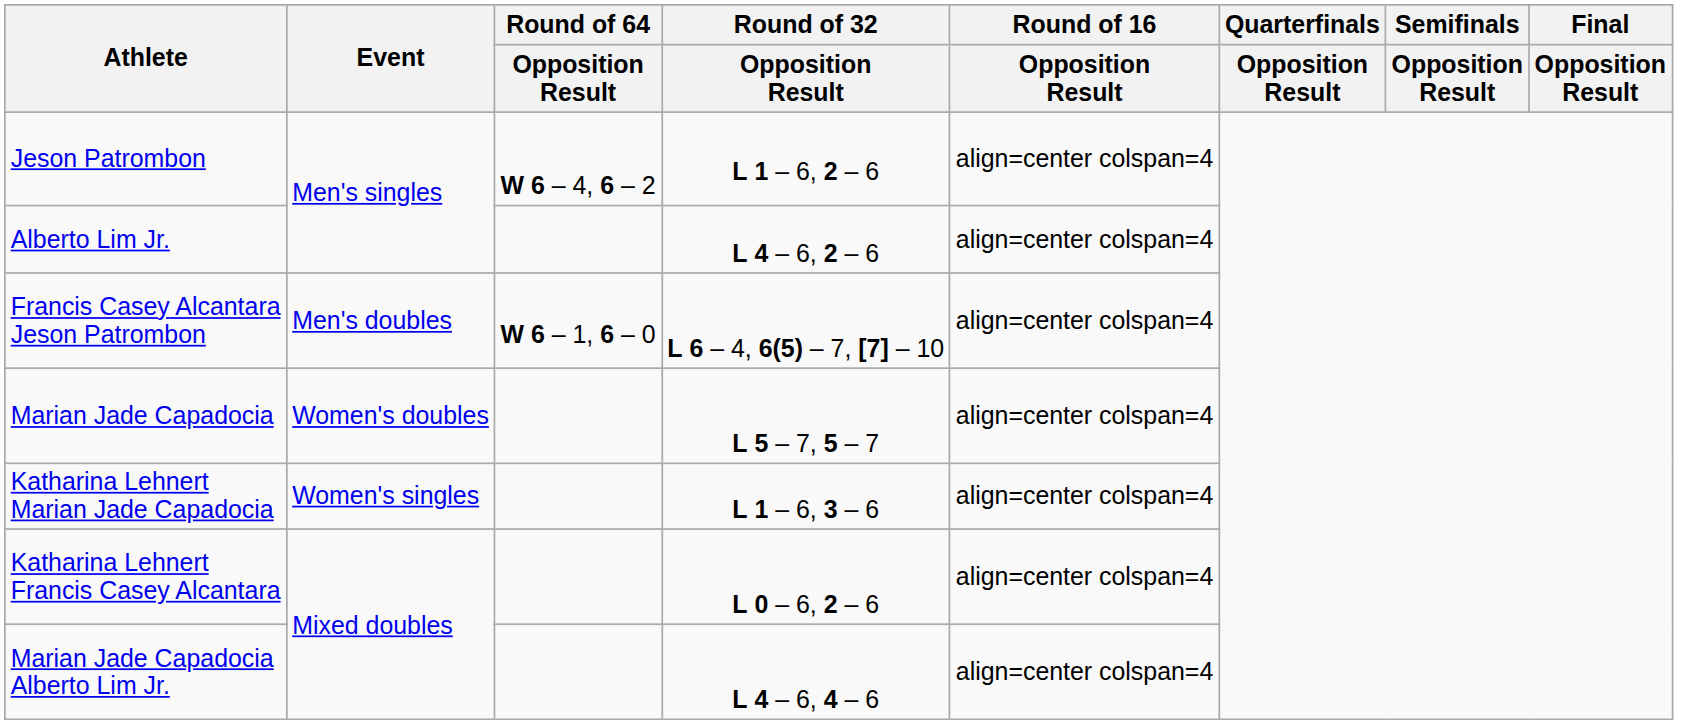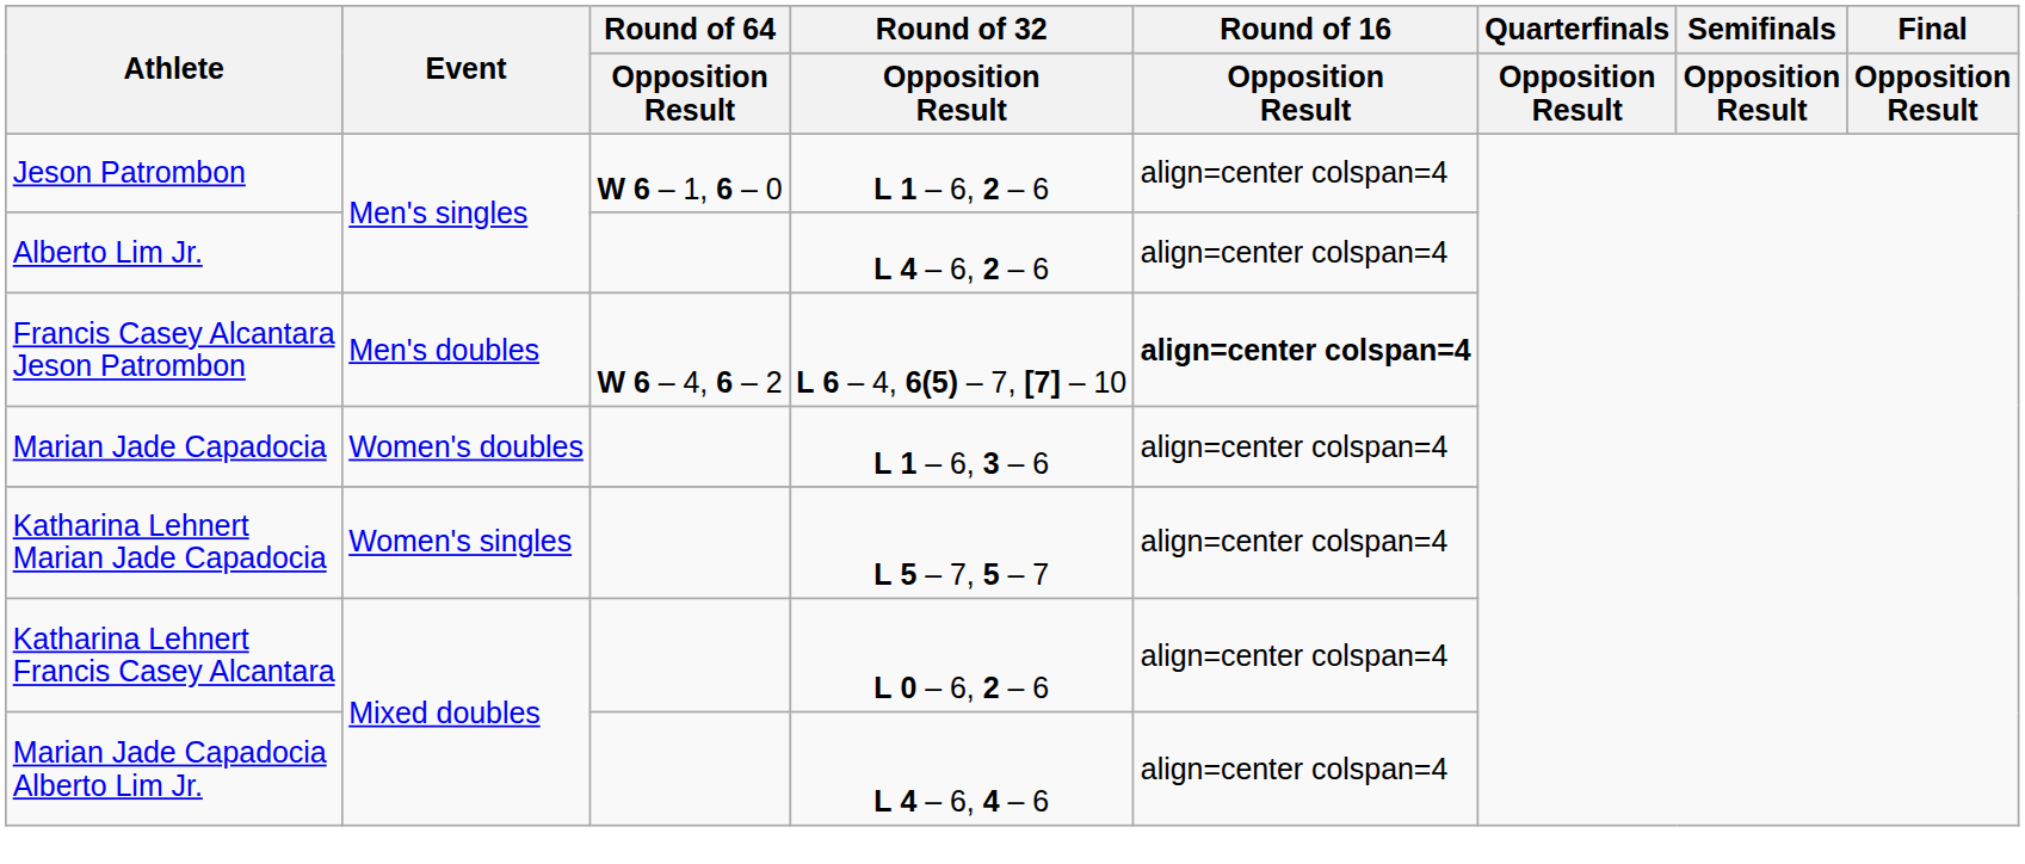Jeson Patrombon | Round of 64 / Opposition Result: W 6 – 4, 6 – 2 -> W 6 – 1, 6 – 0
Francis Casey Alcantara Jeson Patrombon | Round of 64 / Opposition Result: W 6 – 1, 6 – 0 -> W 6 – 4, 6 – 2
Francis Casey Alcantara Jeson Patrombon | Round of 16 / Opposition Result: normal -> bold
Marian Jade Capadocia | Round of 32 / Opposition Result: L 5 – 7, 5 – 7 -> L 1 – 6, 3 – 6
Katharina Lehnert Marian Jade Capadocia | Round of 32 / Opposition Result: L 1 – 6, 3 – 6 -> L 5 – 7, 5 – 7
